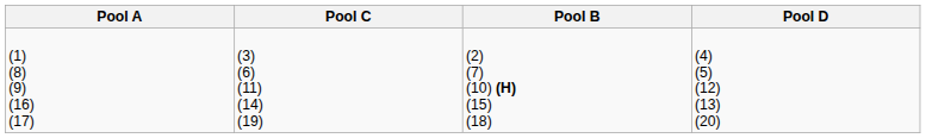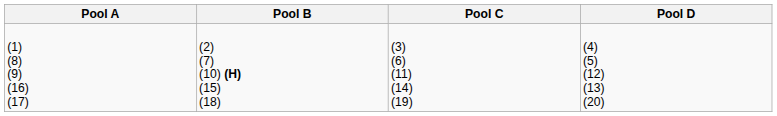columns swapped: Pool B <-> Pool C
